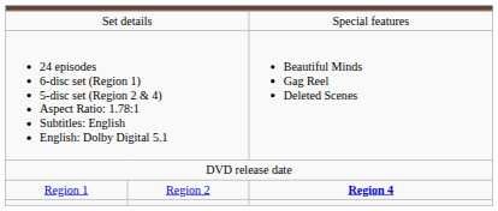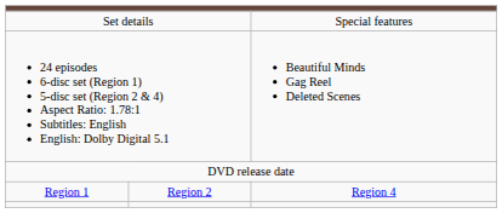Region 1 | column 3: bold -> normal
